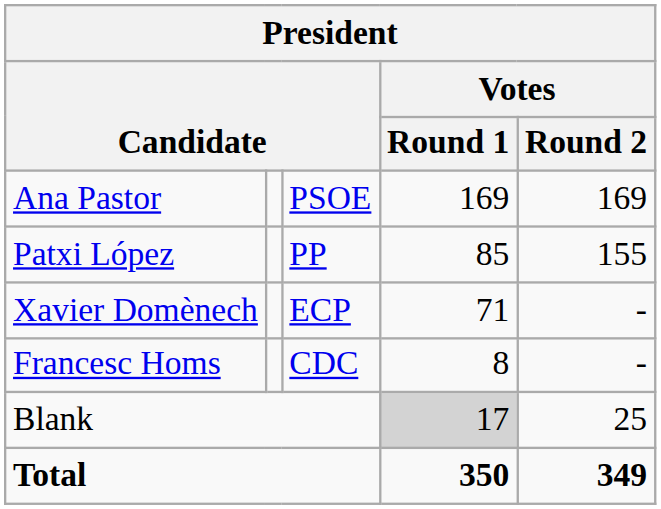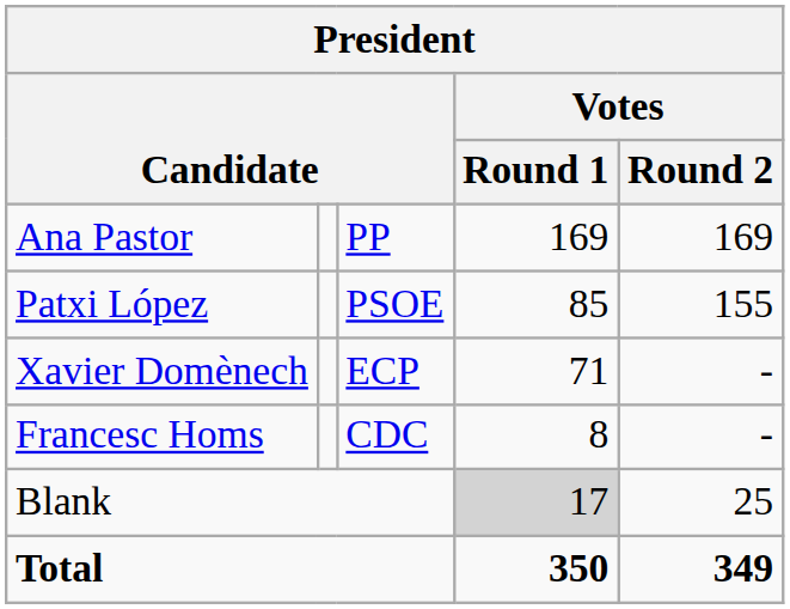Ana Pastor | column 3: PSOE -> PP
Patxi López | column 3: PP -> PSOE
